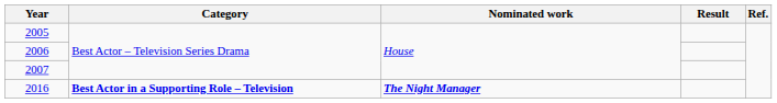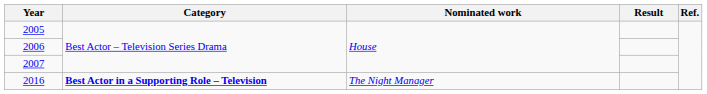2016 | Nominated work: bold -> normal
